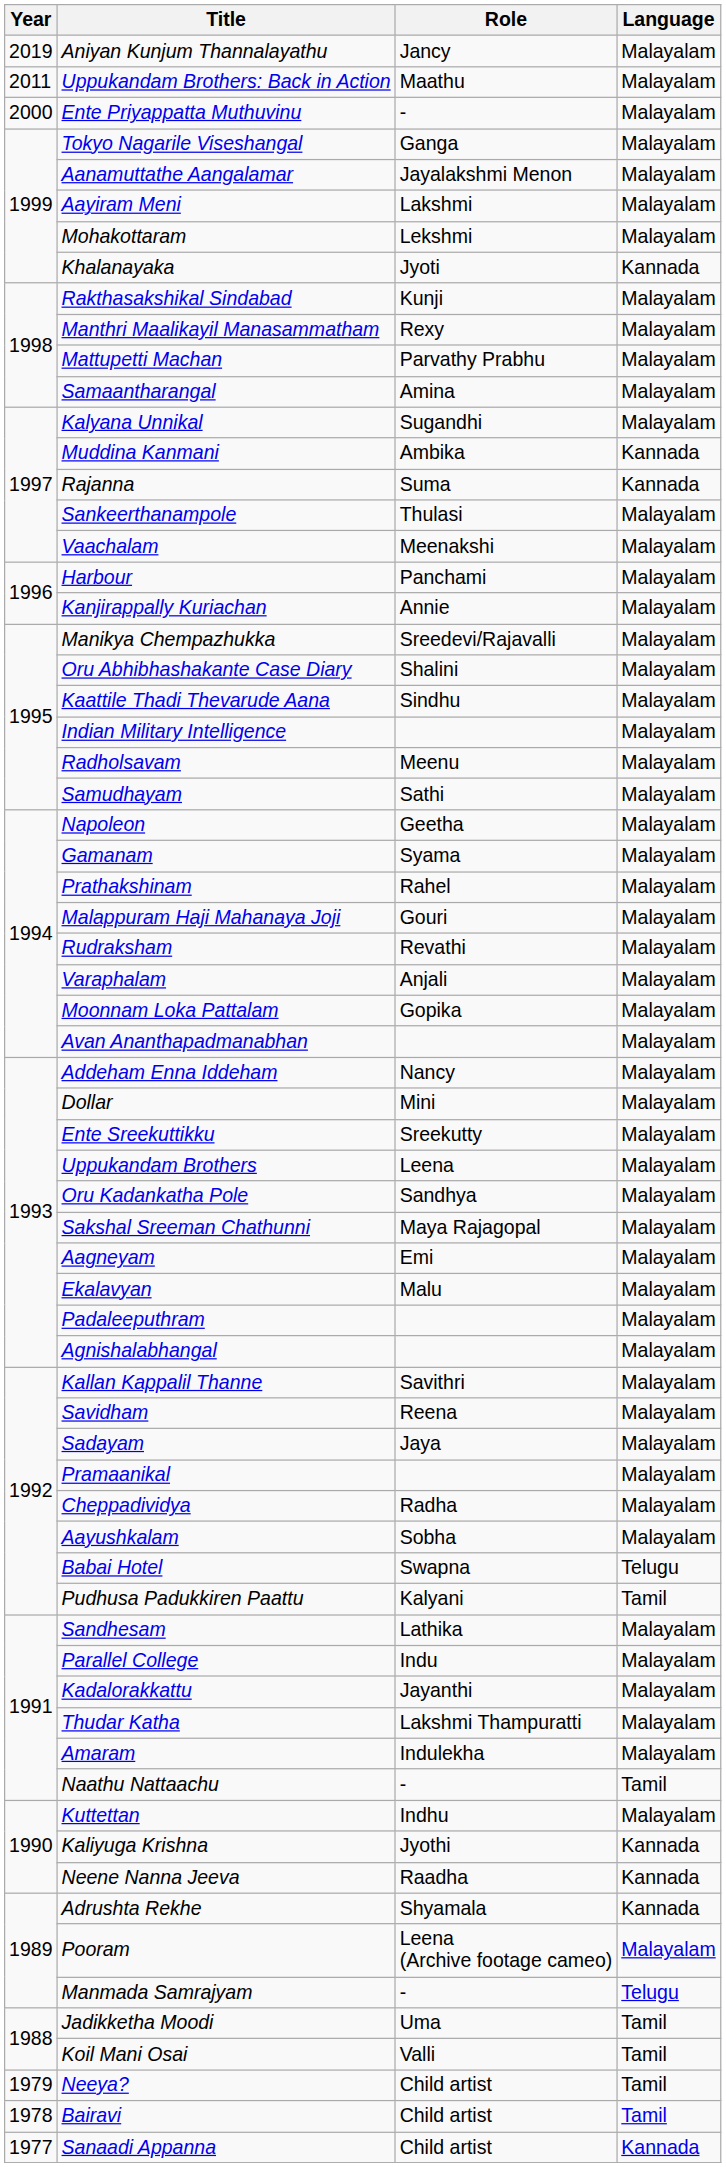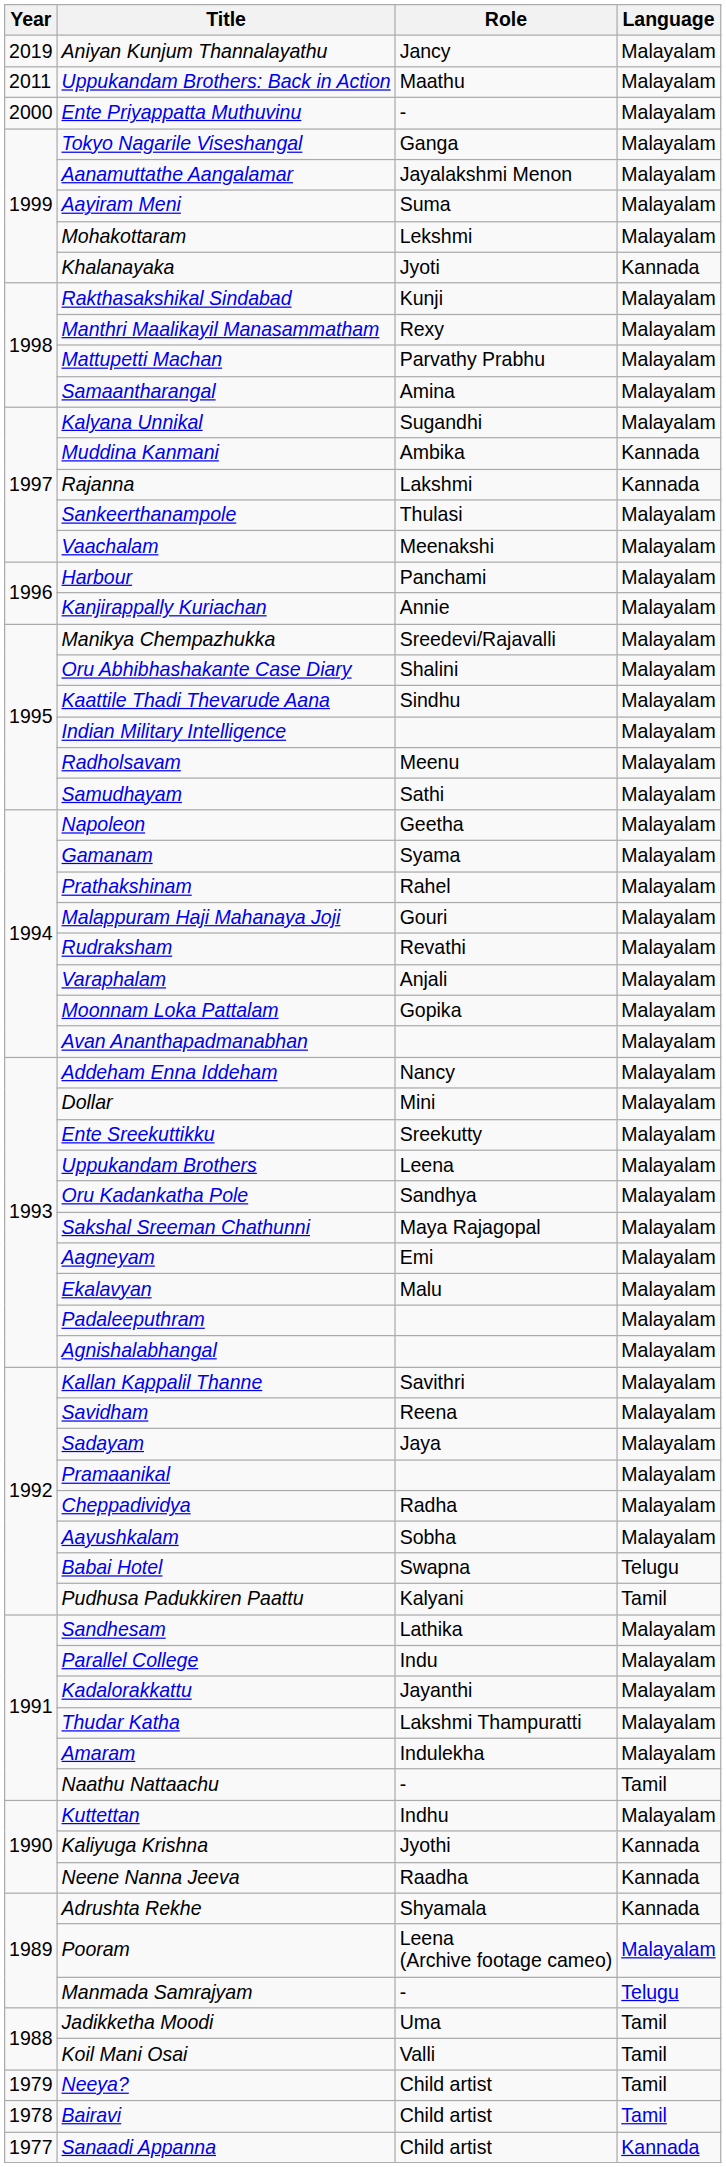Aayiram Meni | Role: Lakshmi -> Suma
Rajanna | Role: Suma -> Lakshmi
